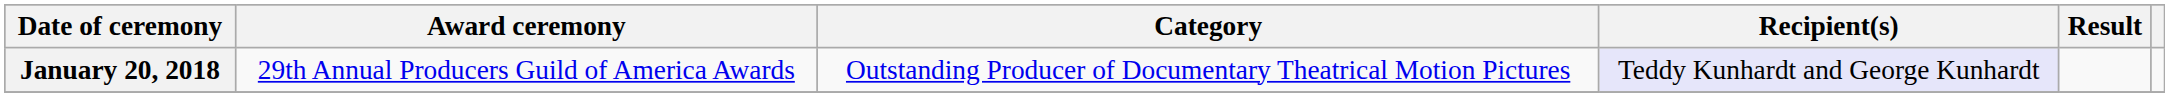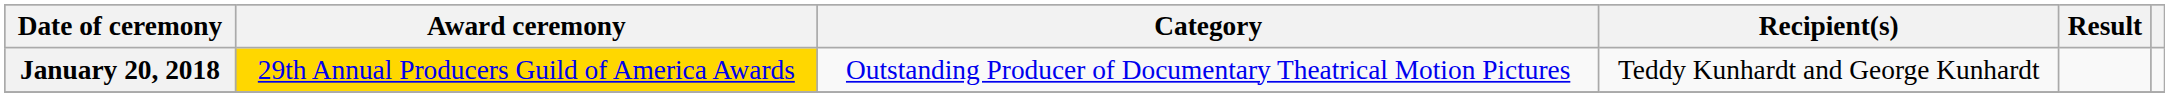January 20, 2018 | Award ceremony: no background -> gold background
January 20, 2018 | Recipient(s): lavender background -> no background
